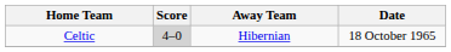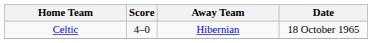Celtic | Score: lightgrey background -> no background
